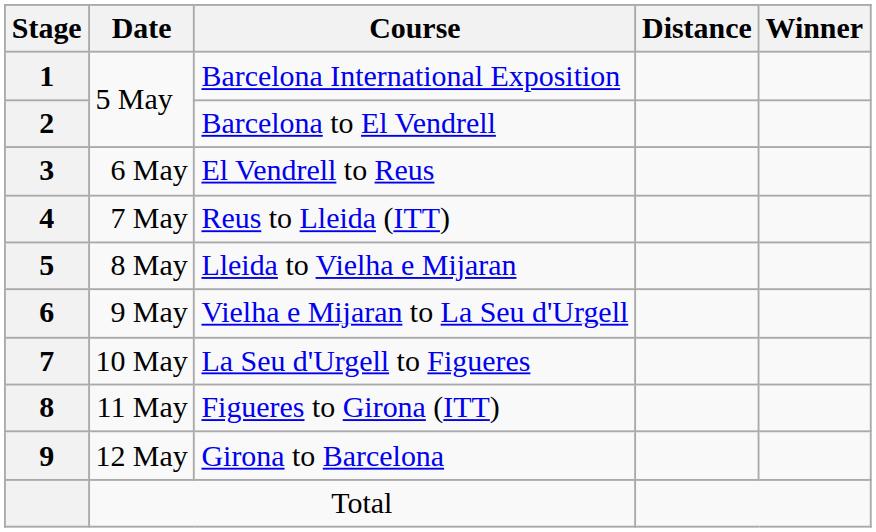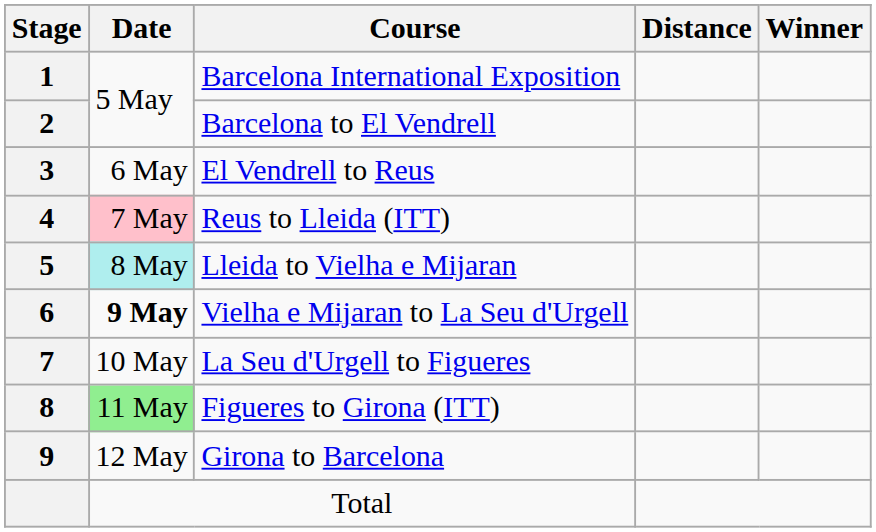Reus to Lleida (ITT) | Date: no background -> pink background
Lleida to Vielha e Mijaran | Date: no background -> paleturquoise background
Vielha e Mijaran to La Seu d'Urgell | Date: normal -> bold
Figueres to Girona (ITT) | Date: no background -> lightgreen background
